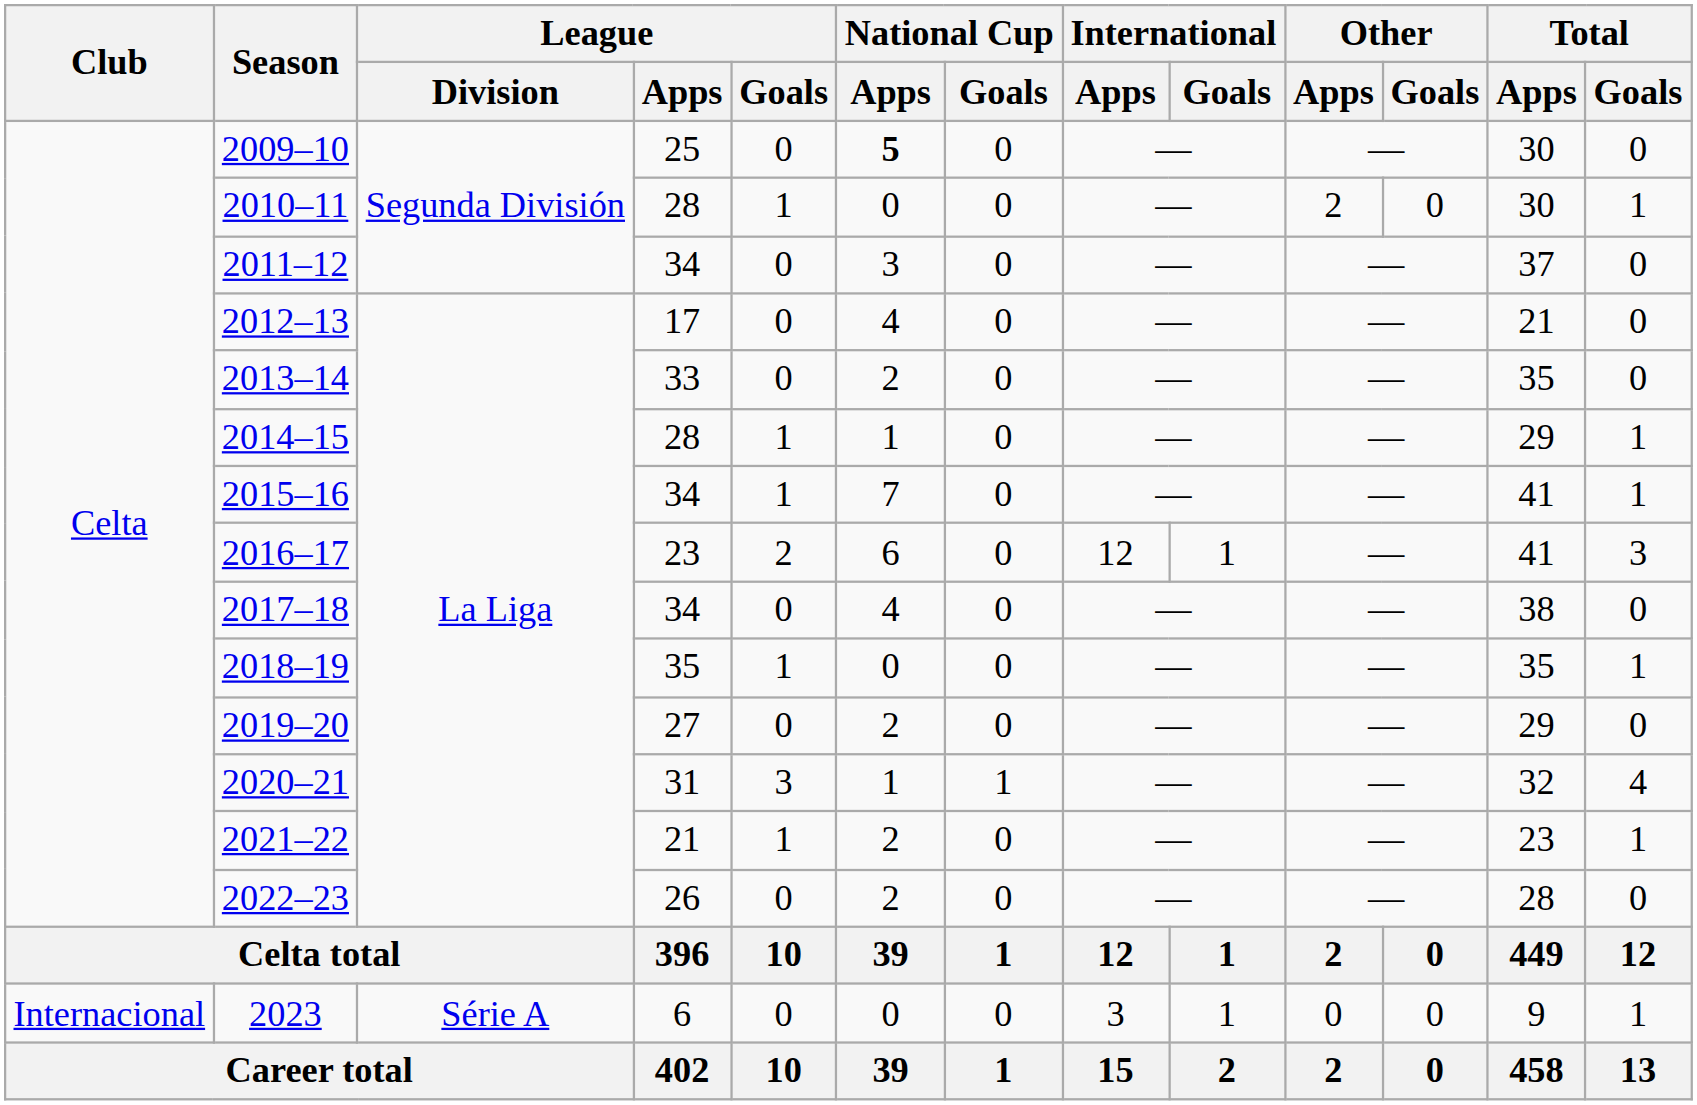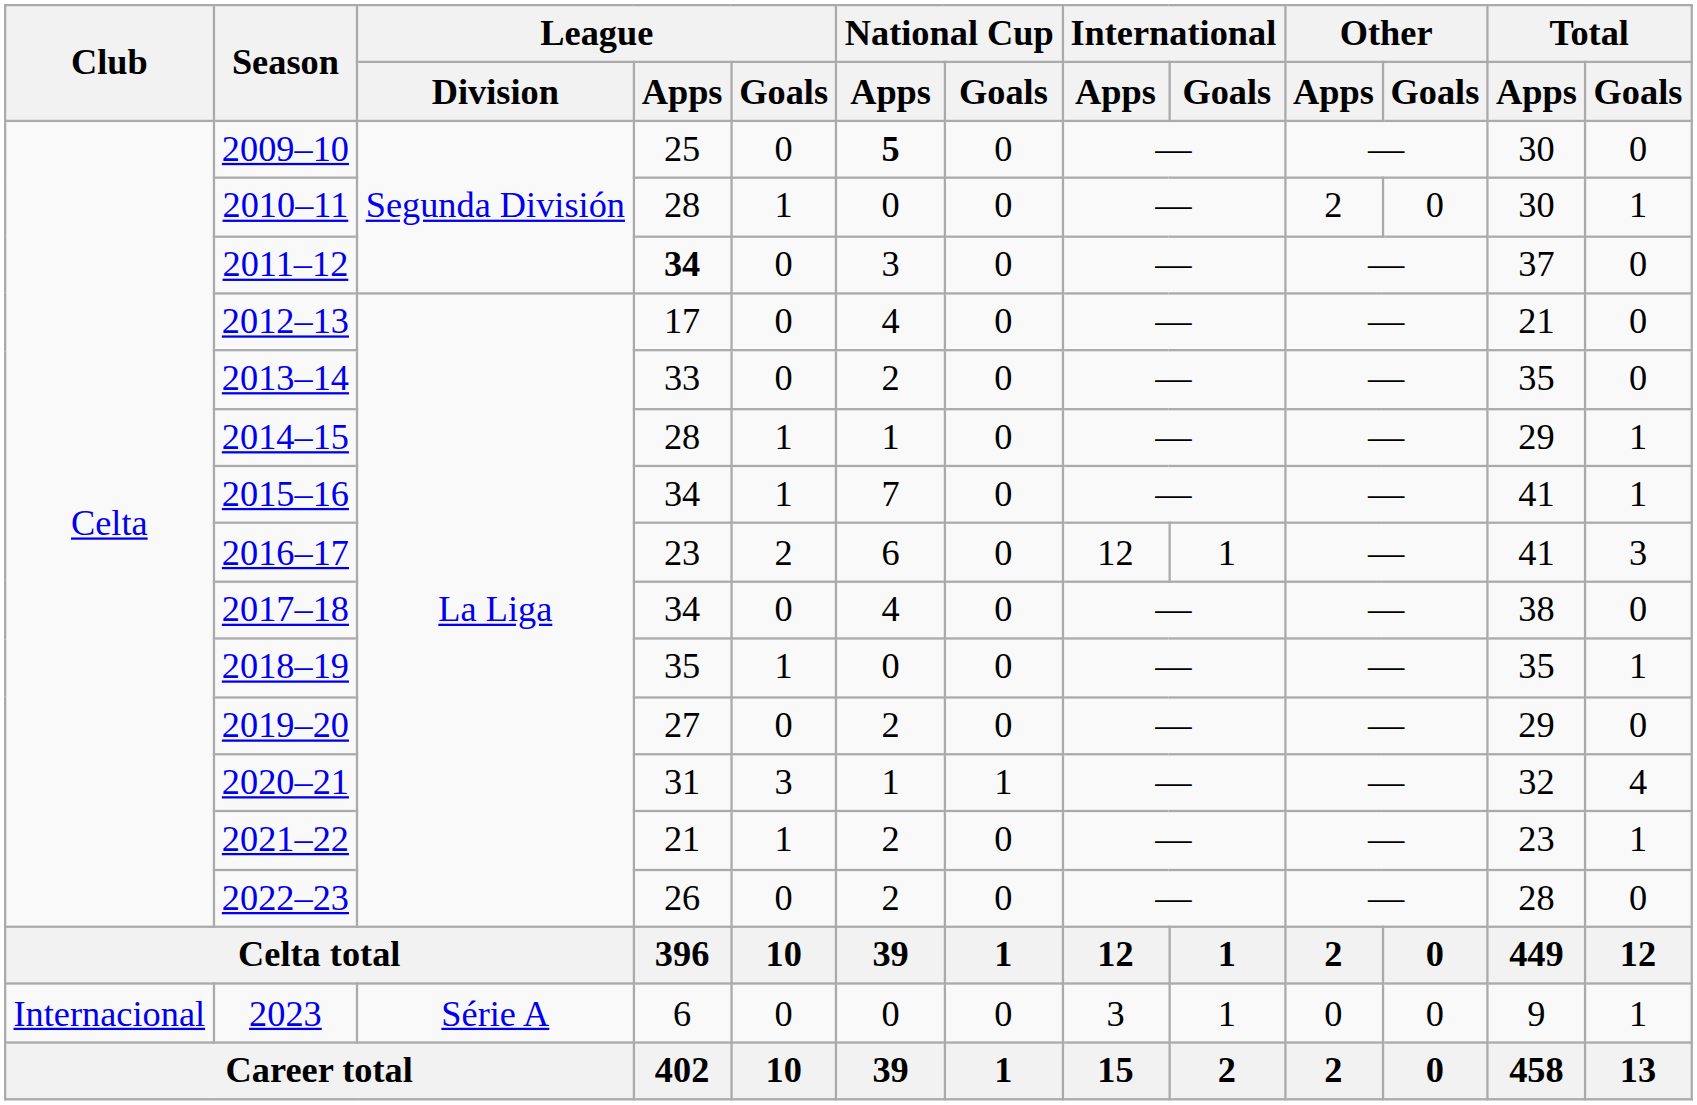2011–12 | League / Apps: normal -> bold
